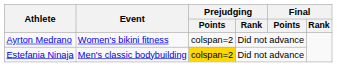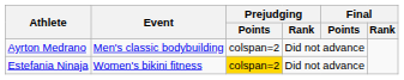Ayrton Medrano | Event: Women's bikini fitness -> Men's classic bodybuilding
Estefania Ninaja | Event: Men's classic bodybuilding -> Women's bikini fitness
